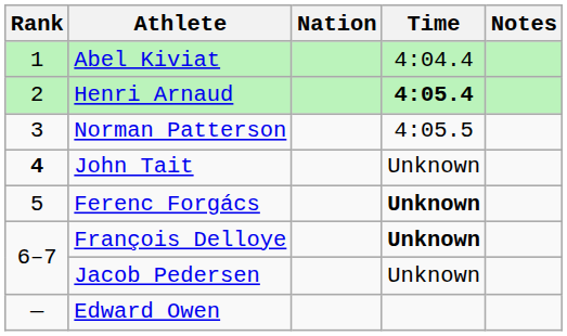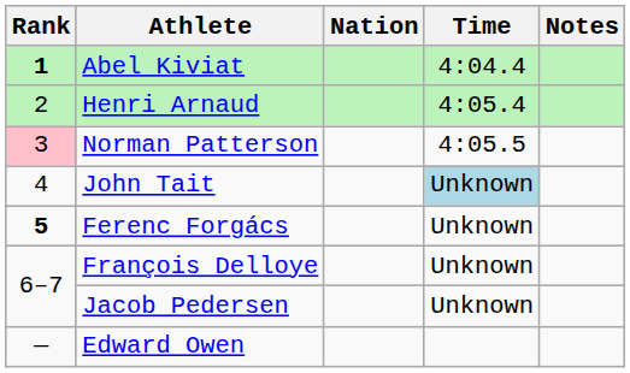Abel Kiviat | Rank: normal -> bold
Henri Arnaud | Time: bold -> normal
Norman Patterson | Rank: no background -> pink background
John Tait | Rank: bold -> normal
John Tait | Time: no background -> lightblue background
Ferenc Forgács | Rank: normal -> bold
Ferenc Forgács | Time: bold -> normal
François Delloye | Time: bold -> normal
